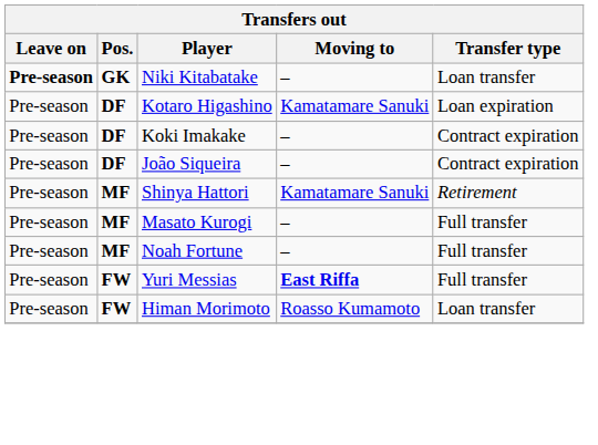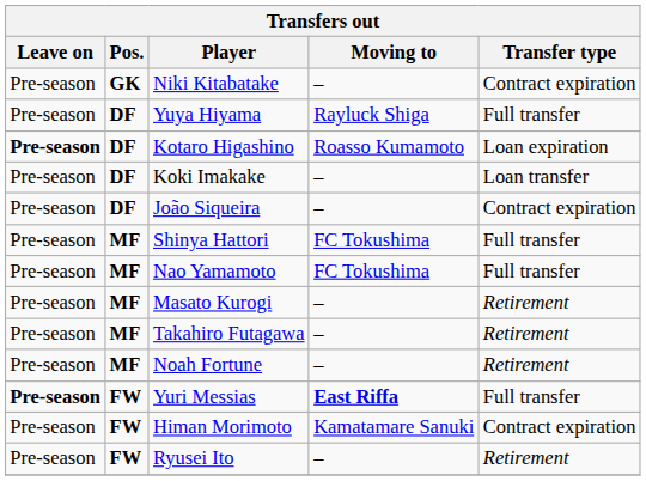Niki Kitabatake | Leave on: bold -> normal
Niki Kitabatake | Transfer type: Loan transfer -> Contract expiration
+ row: Pre-season | DF | Yuya Hiyama | Rayluck Shiga | Full transfer
Kotaro Higashino | Leave on: normal -> bold
Kotaro Higashino | Moving to: Kamatamare Sanuki -> Roasso Kumamoto
Koki Imakake | Transfer type: Contract expiration -> Loan transfer
Shinya Hattori | Moving to: Kamatamare Sanuki -> FC Tokushima
Shinya Hattori | Transfer type: Retirement -> Full transfer
+ row: Pre-season | MF | Nao Yamamoto | FC Tokushima | Full transfer
Masato Kurogi | Transfer type: Full transfer -> Retirement
+ row: Pre-season | MF | Takahiro Futagawa | – | Retirement
Noah Fortune | Transfer type: Full transfer -> Retirement
Yuri Messias | Leave on: normal -> bold
Himan Morimoto | Moving to: Roasso Kumamoto -> Kamatamare Sanuki
Himan Morimoto | Transfer type: Loan transfer -> Contract expiration
+ row: Pre-season | FW | Ryusei Ito | – | Retirement
